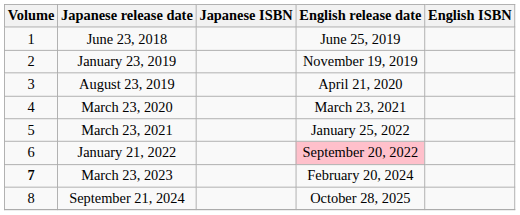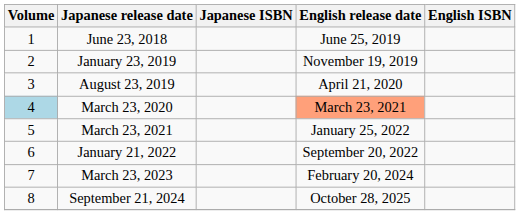March 23, 2020 | Volume: no background -> lightblue background
March 23, 2020 | English release date: no background -> lightsalmon background
January 21, 2022 | English release date: pink background -> no background
March 23, 2023 | Volume: bold -> normal
